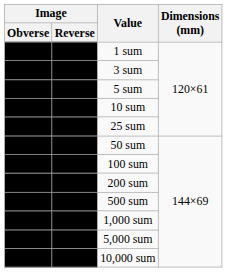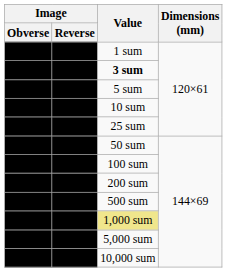row 4 | Value: normal -> bold
row 12 | Value: no background -> khaki background
